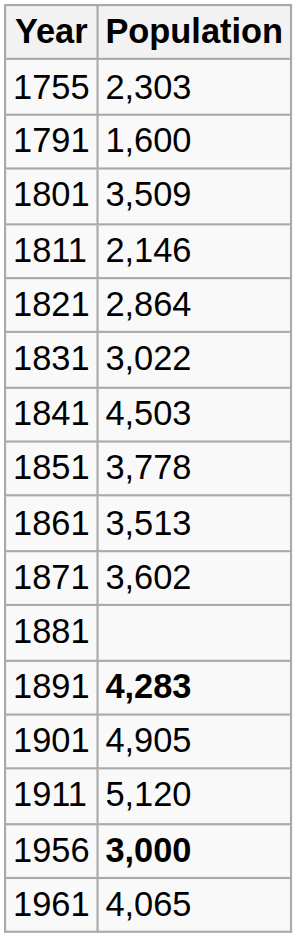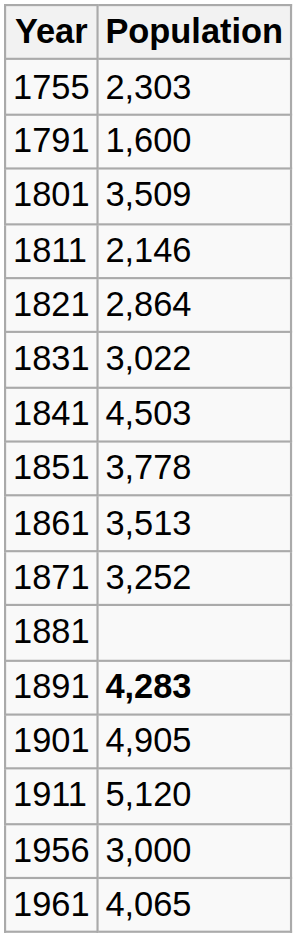1871 | Population: 3,602 -> 3,252
1956 | Population: bold -> normal
